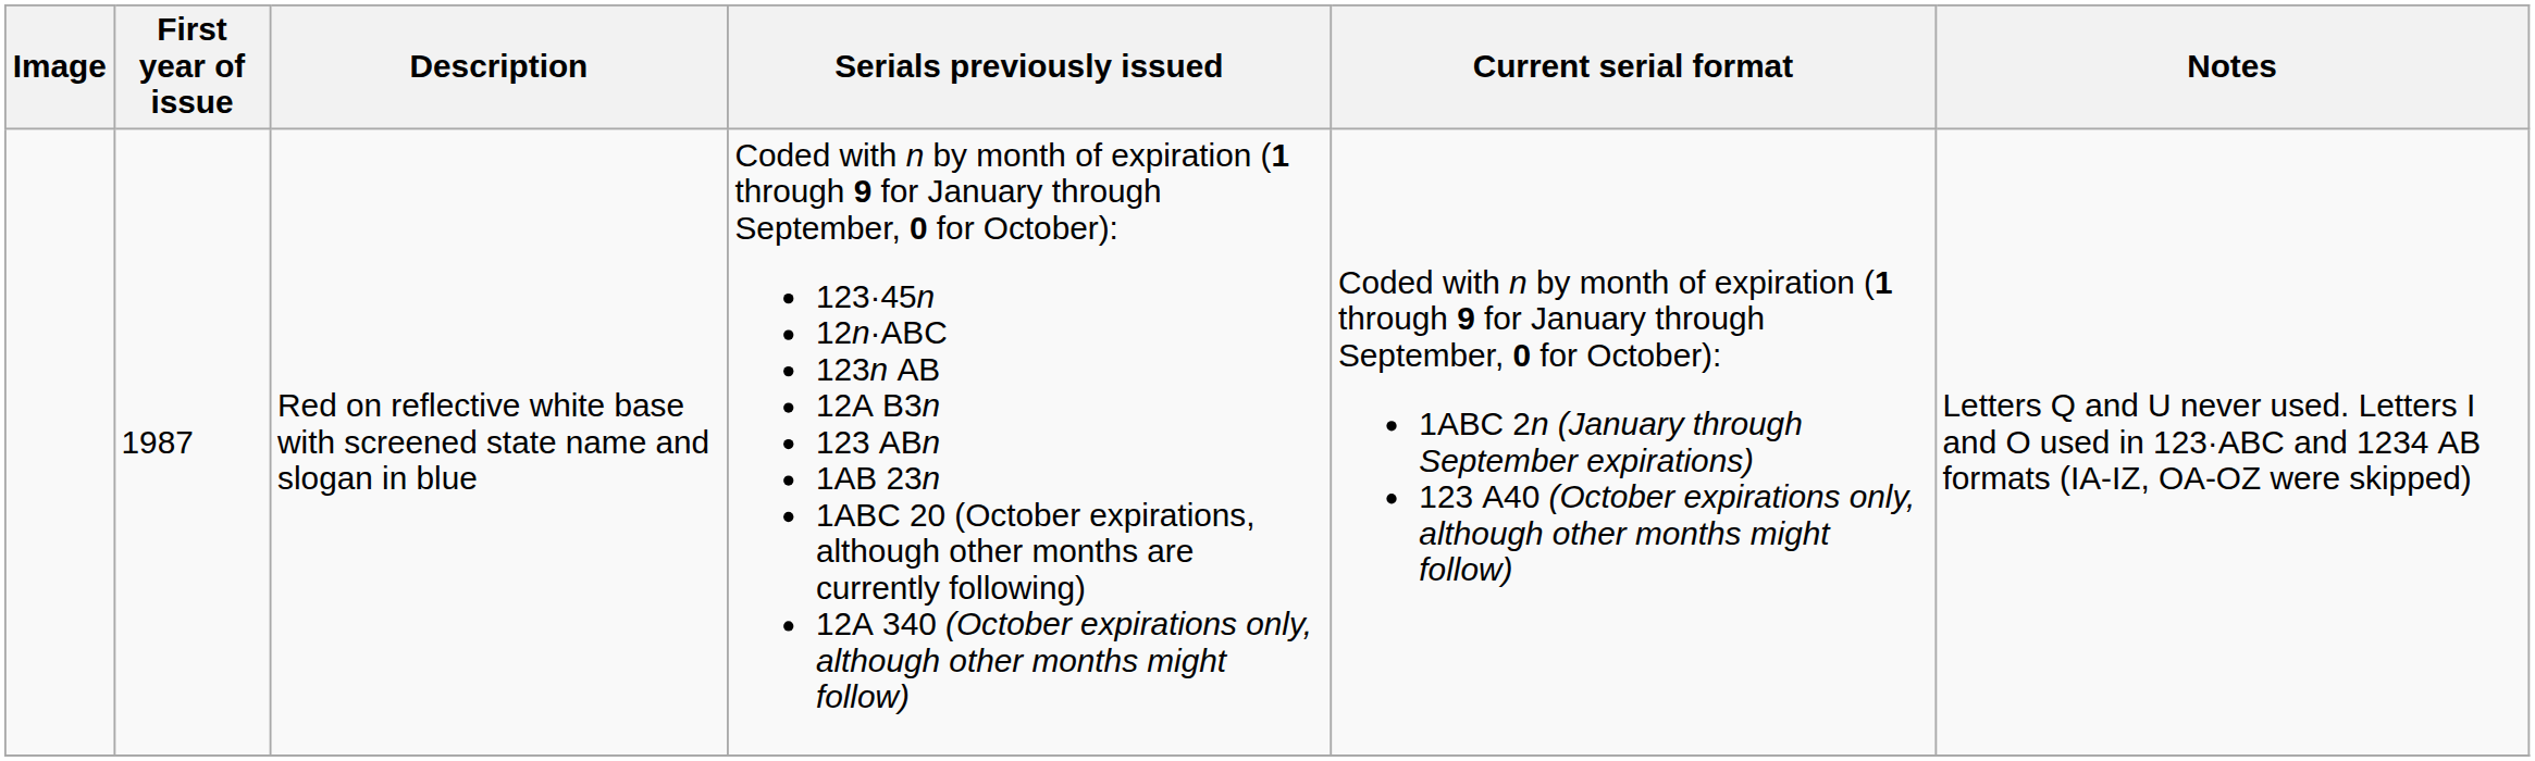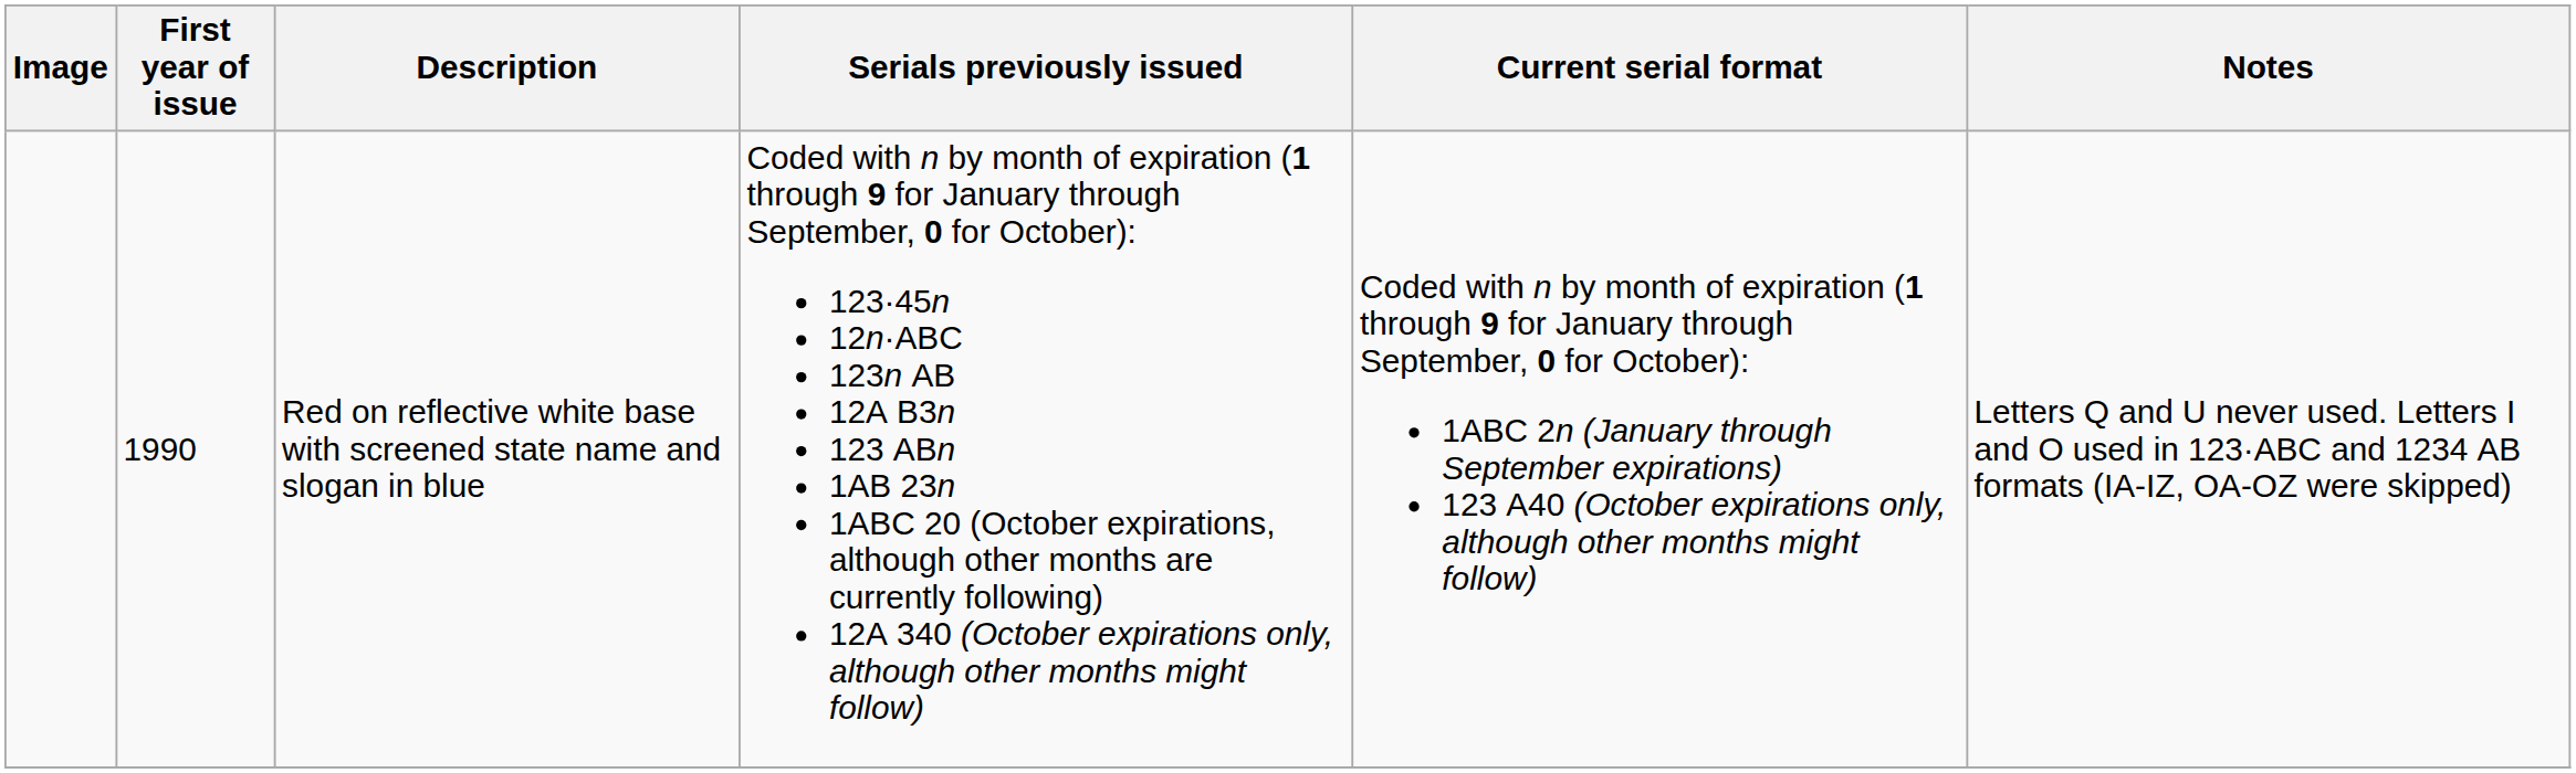row 2 | First year of issue: 1987 -> 1990
